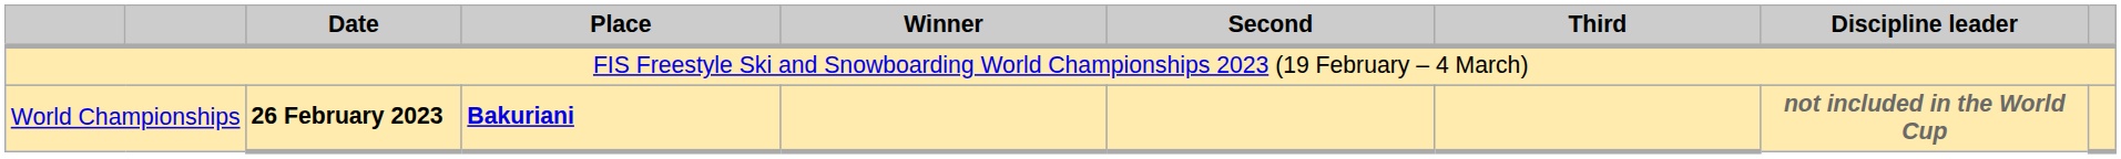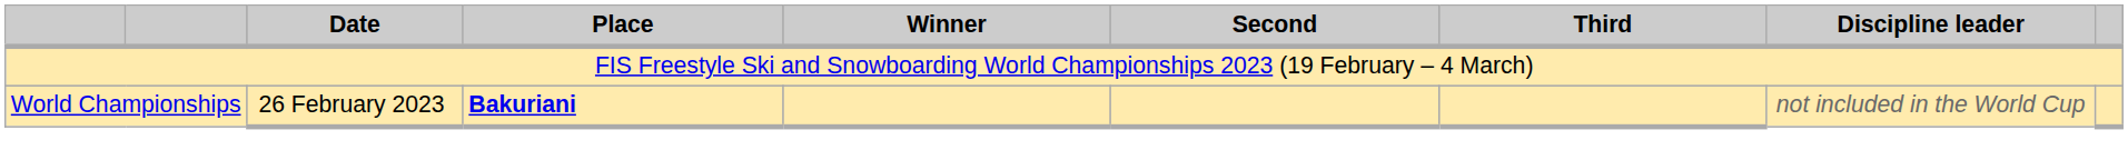World Championships | Date: bold -> normal
World Championships | Discipline leader: bold -> normal
